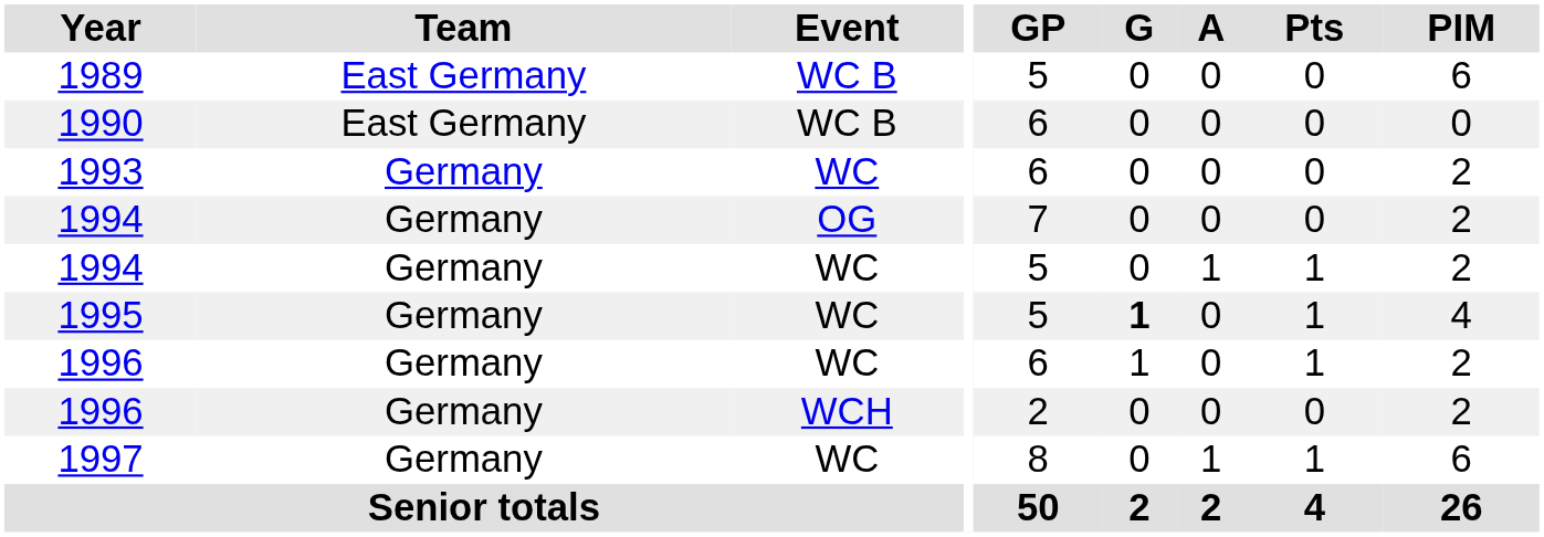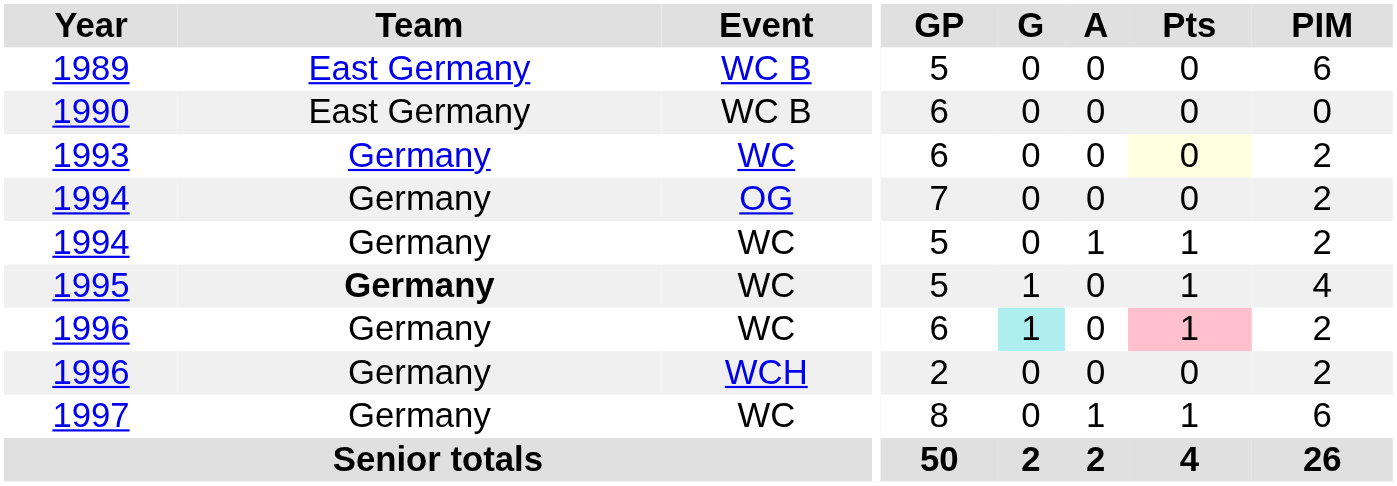1993 | Pts: no background -> lightyellow background
1995 | Team: normal -> bold
1995 | G: bold -> normal
1996 / WC | G: no background -> paleturquoise background
1996 / WC | Pts: no background -> pink background
